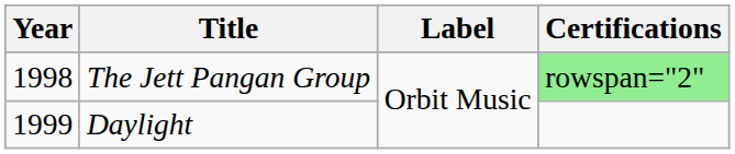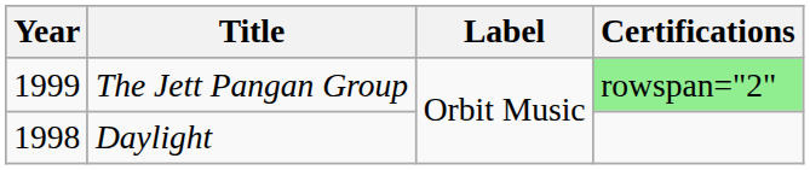The Jett Pangan Group | Year: 1998 -> 1999
Daylight | Year: 1999 -> 1998
